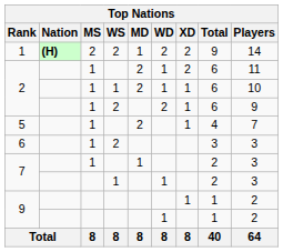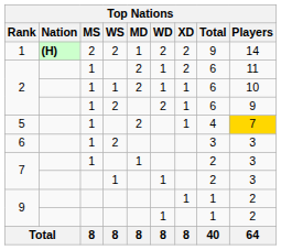5 | Players: no background -> gold background
